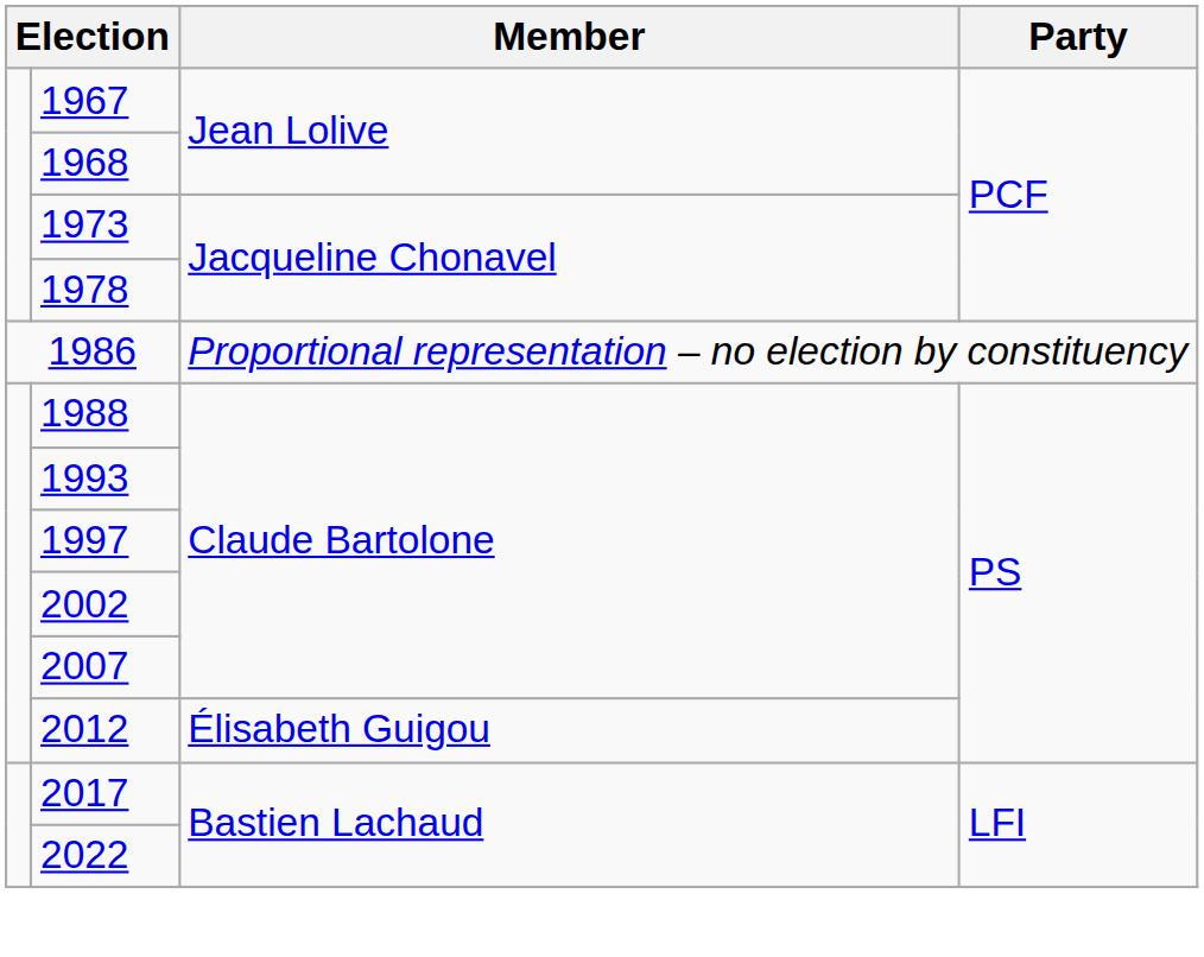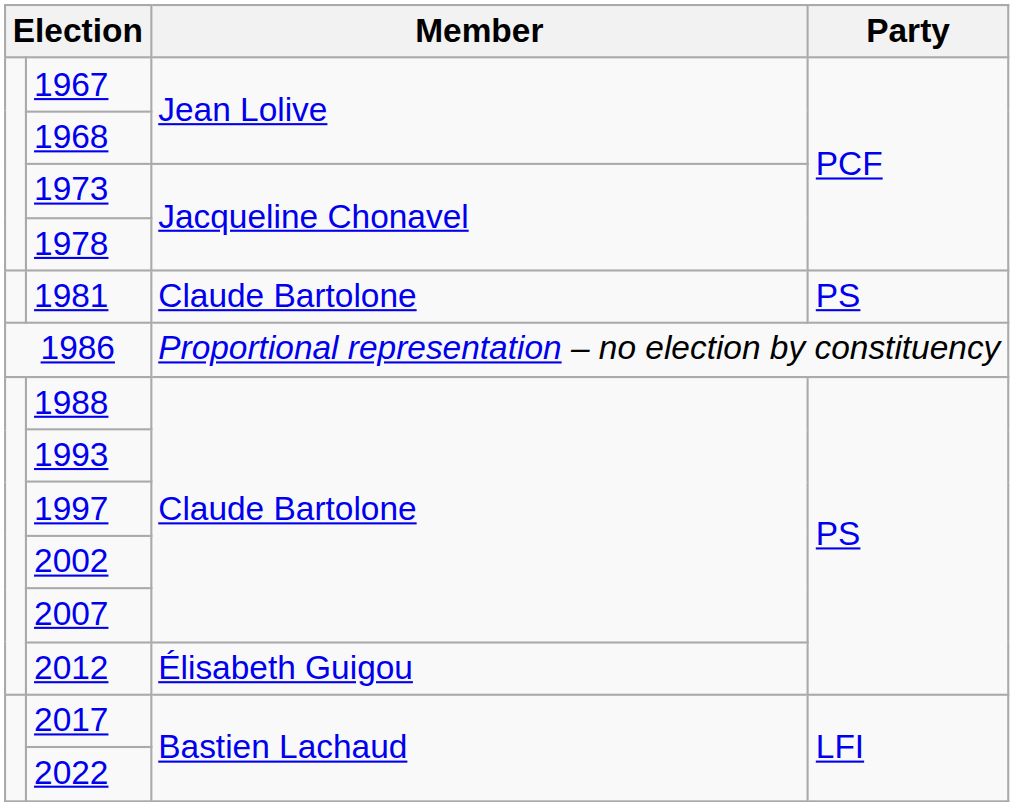+ row: 1981 | Claude Bartolone | PS
